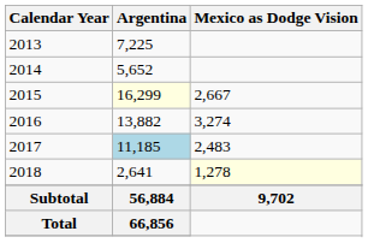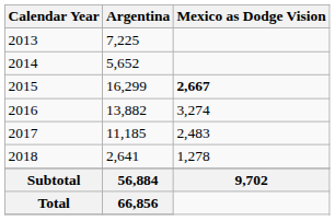2015 | Argentina: lightyellow background -> no background
2015 | Mexico as Dodge Vision: normal -> bold
2017 | Argentina: lightblue background -> no background
2018 | Mexico as Dodge Vision: lightyellow background -> no background
